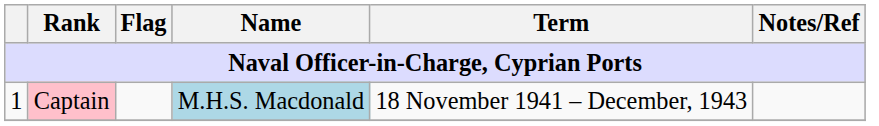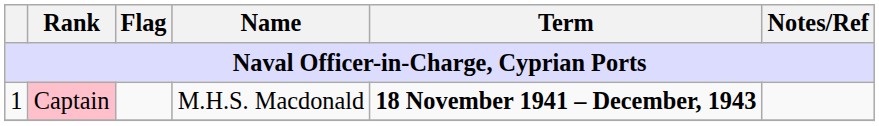1 | Name: lightblue background -> no background
1 | Term: normal -> bold
